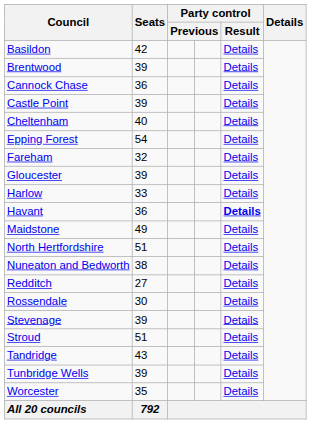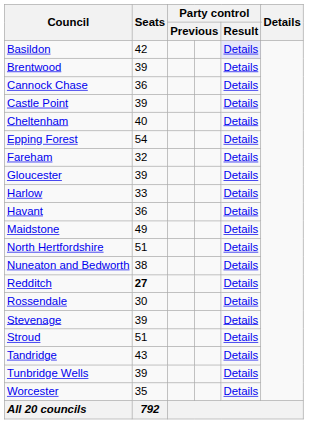Basildon | column 5: no background -> lavender background
Havant | column 5: bold -> normal
Redditch | Seats: normal -> bold
